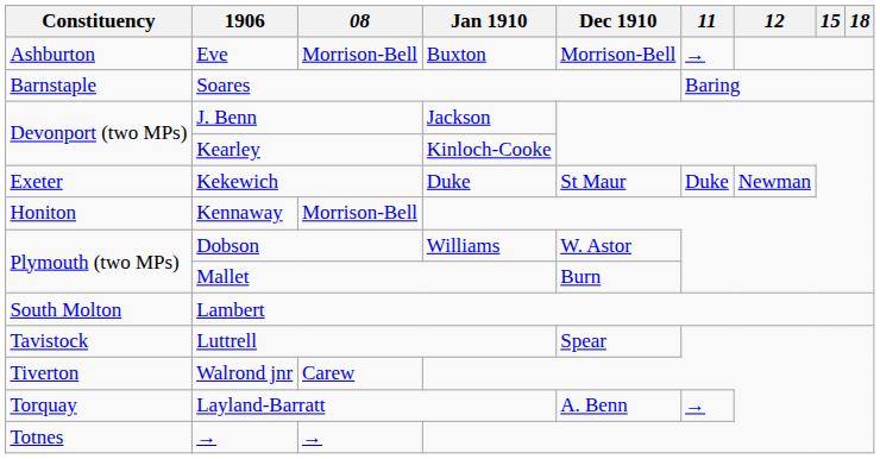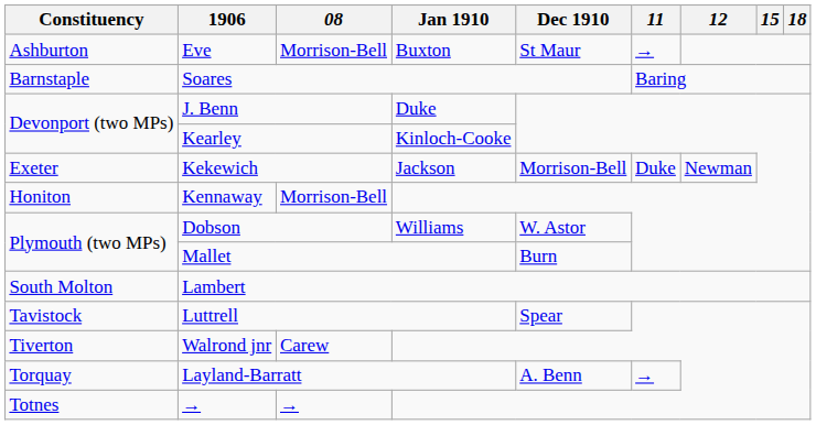Eve | Dec 1910: Morrison-Bell -> St Maur
J. Benn | Jan 1910: Jackson -> Duke
Kekewich | Jan 1910: Duke -> Jackson
Kekewich | Dec 1910: St Maur -> Morrison-Bell
